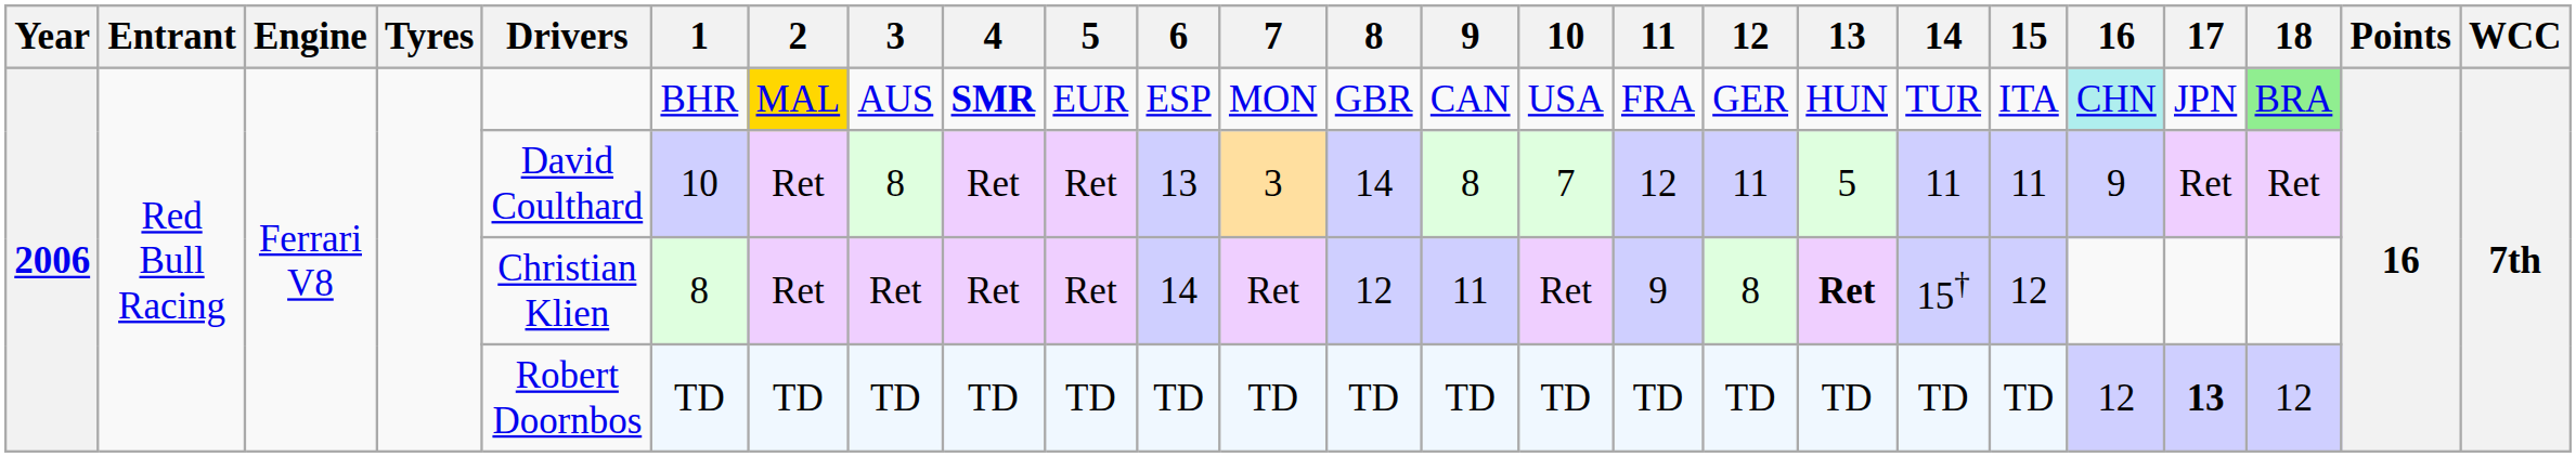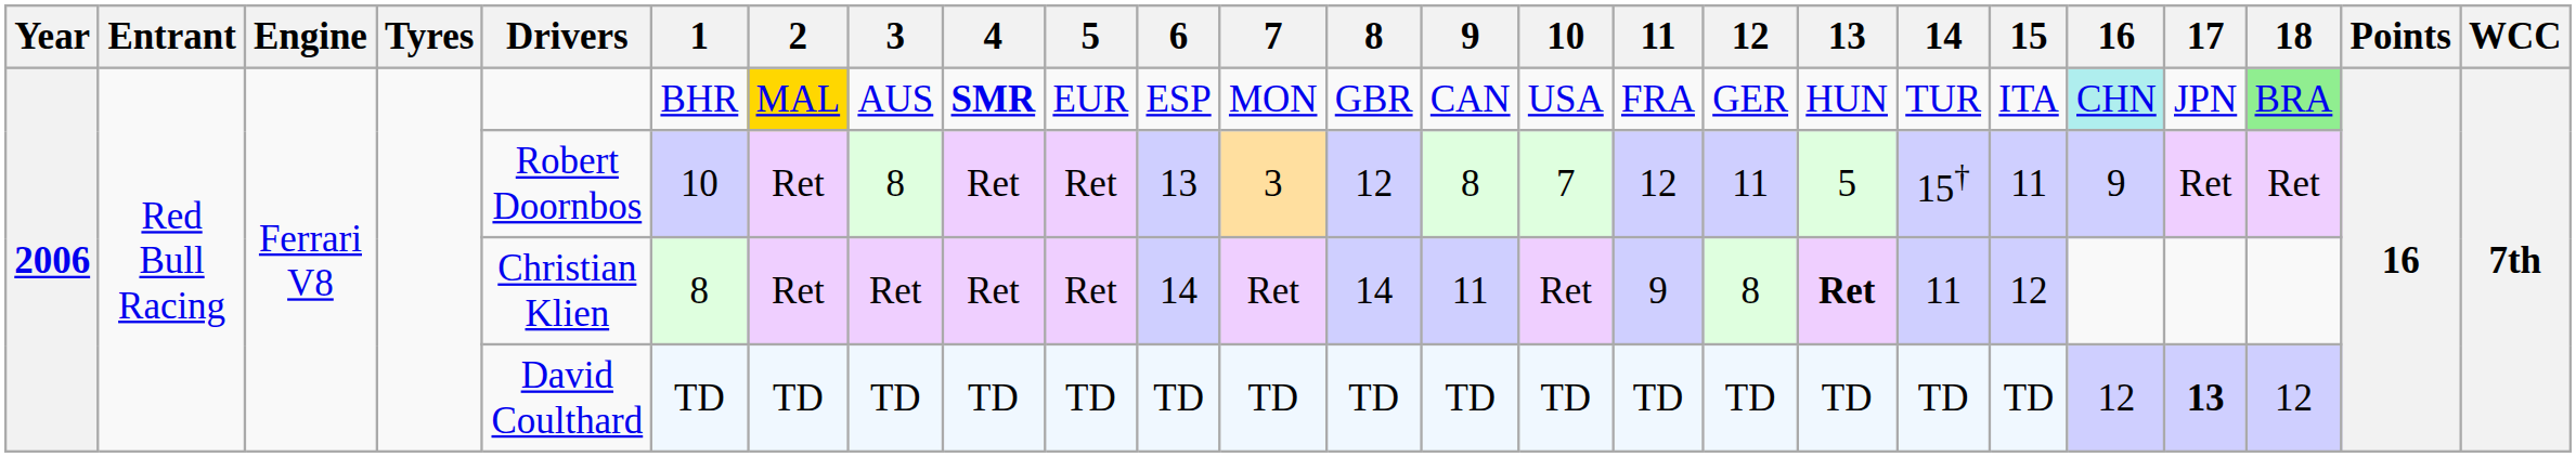row 3 | Drivers: David Coulthard -> Robert Doornbos
row 3 | 8: 14 -> 12
row 3 | 14: 11 -> 15†
row 4 | 8: 12 -> 14
row 4 | 14: 15† -> 11
row 5 | Drivers: Robert Doornbos -> David Coulthard
